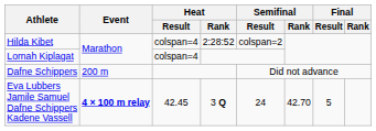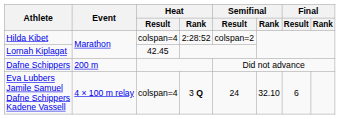Lornah Kiplagat | Heat / Result: colspan=4 -> 42.45
Eva Lubbers Jamile Samuel Dafne Schippers Kadene Vassell | Event: bold -> normal
Eva Lubbers Jamile Samuel Dafne Schippers Kadene Vassell | Heat / Result: 42.45 -> colspan=4
Eva Lubbers Jamile Samuel Dafne Schippers Kadene Vassell | Semifinal / Rank: 42.70 -> 32.10
Eva Lubbers Jamile Samuel Dafne Schippers Kadene Vassell | Final / Result: 5 -> 6
